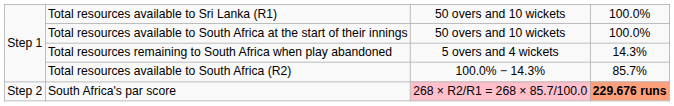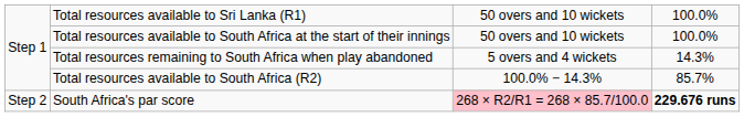South Africa's par score | column 4: lightsalmon background -> no background
